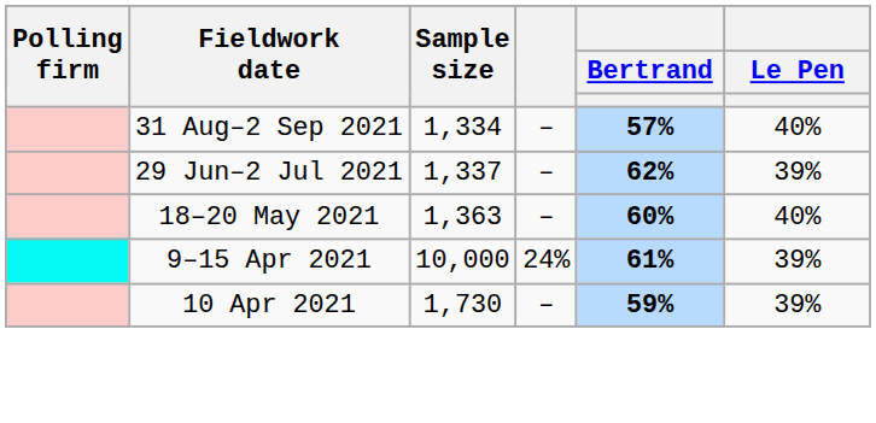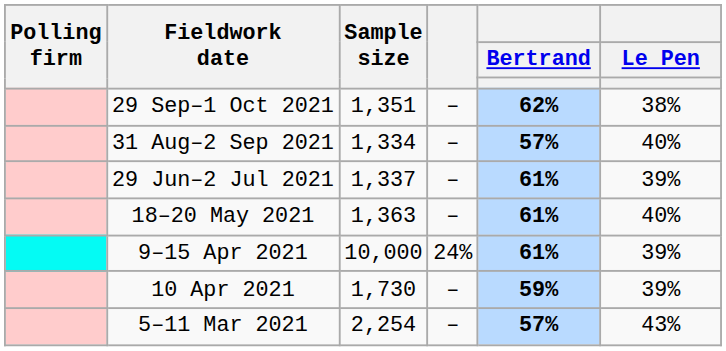+ row: 29 Sep–1 Oct 2021 | 1,351 | – | 62% | 38%
29 Jun–2 Jul 2021 | Bertrand: 62% -> 61%
18–20 May 2021 | Bertrand: 60% -> 61%
+ row: 5–11 Mar 2021 | 2,254 | – | 57% | 43%
